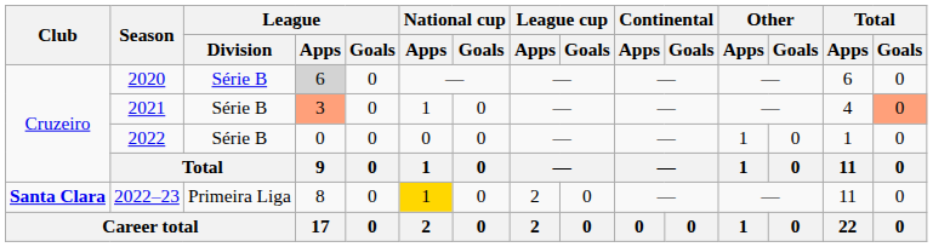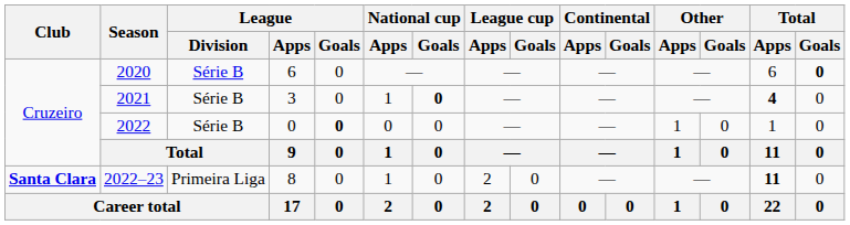2020 | League / Apps: lightgrey background -> no background
2020 | Total / Goals: normal -> bold
2021 | League / Apps: lightsalmon background -> no background
2021 | National cup / Goals: normal -> bold
2021 | Total / Apps: normal -> bold
2021 | Total / Goals: lightsalmon background -> no background
2022 | League / Goals: normal -> bold
2022–23 | National cup / Apps: gold background -> no background
2022–23 | Total / Apps: normal -> bold
